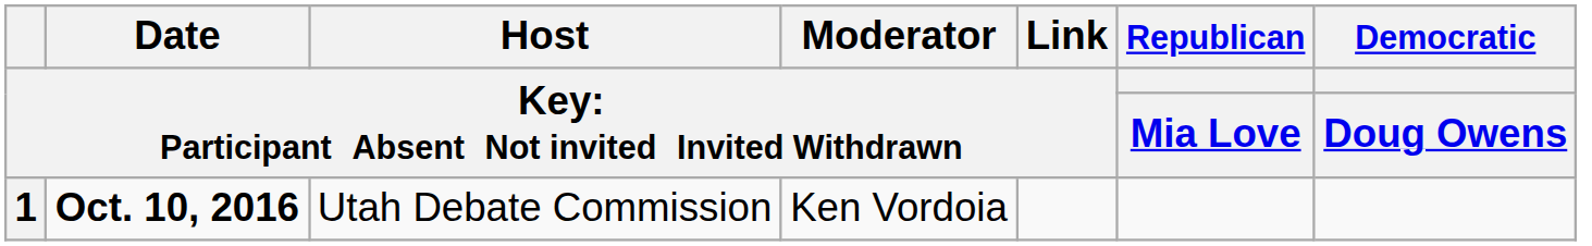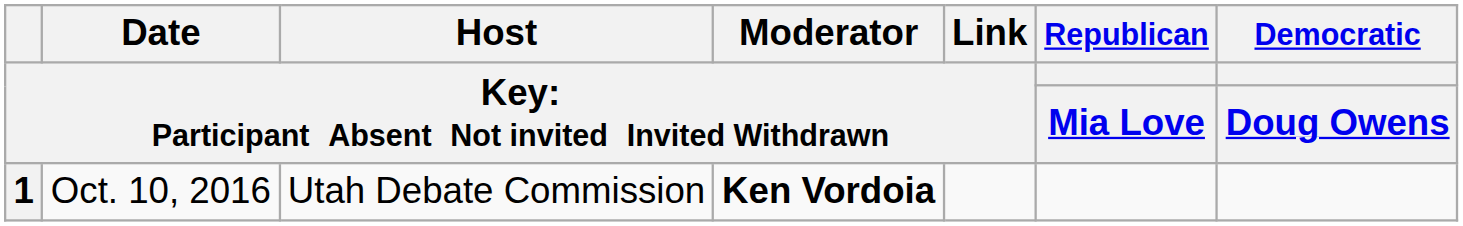1 | column 2: bold -> normal
1 | column 4: normal -> bold
